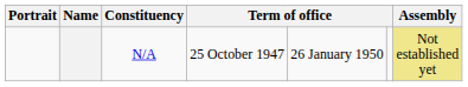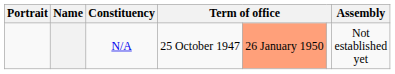N/A | column 5: no background -> lightsalmon background
N/A | Assembly: khaki background -> no background
